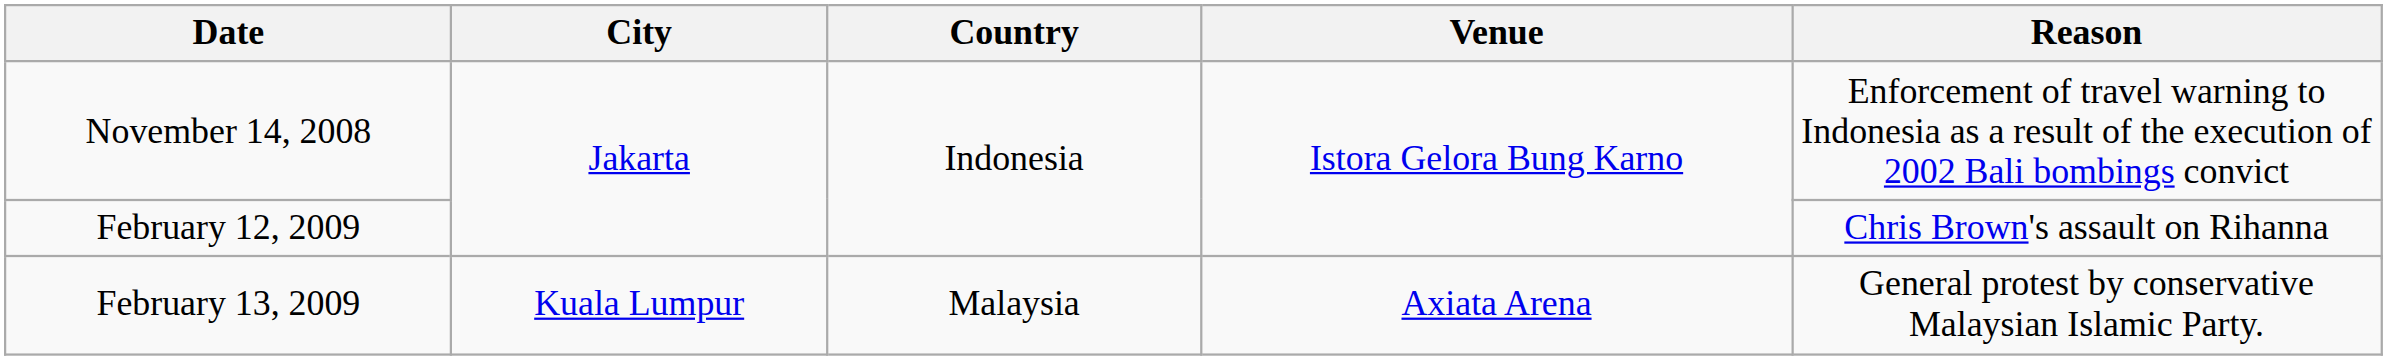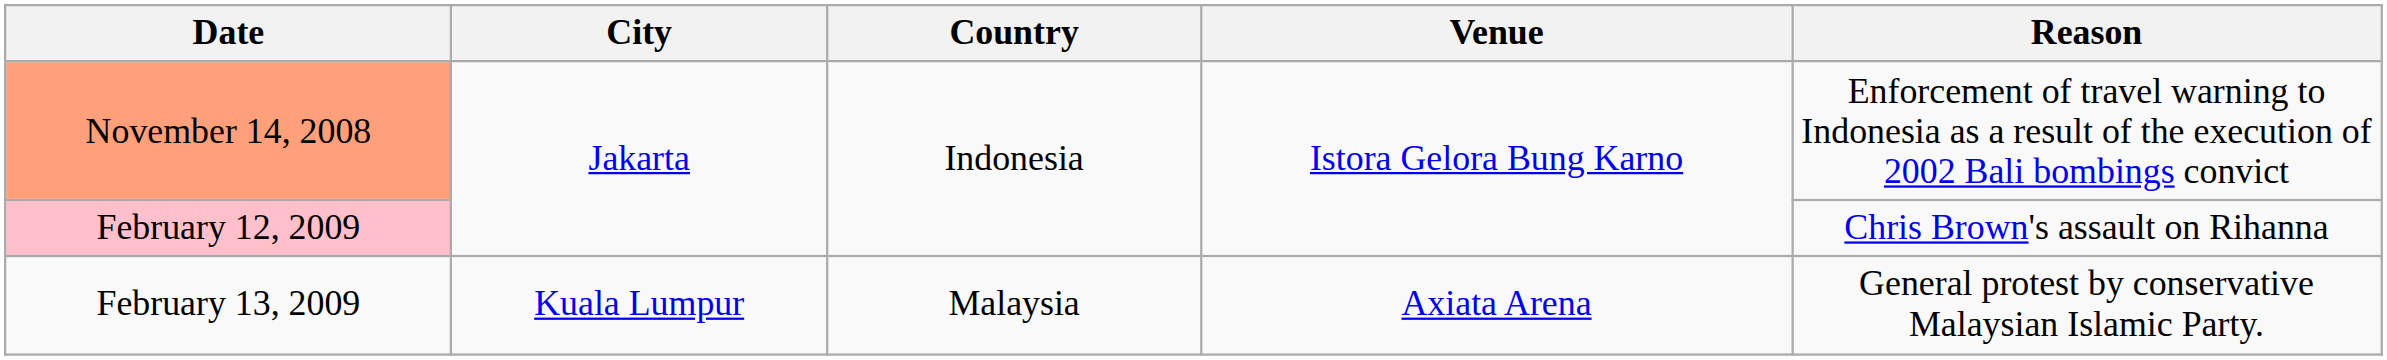November 14, 2008 | Date: no background -> lightsalmon background
February 12, 2009 | Date: no background -> pink background
